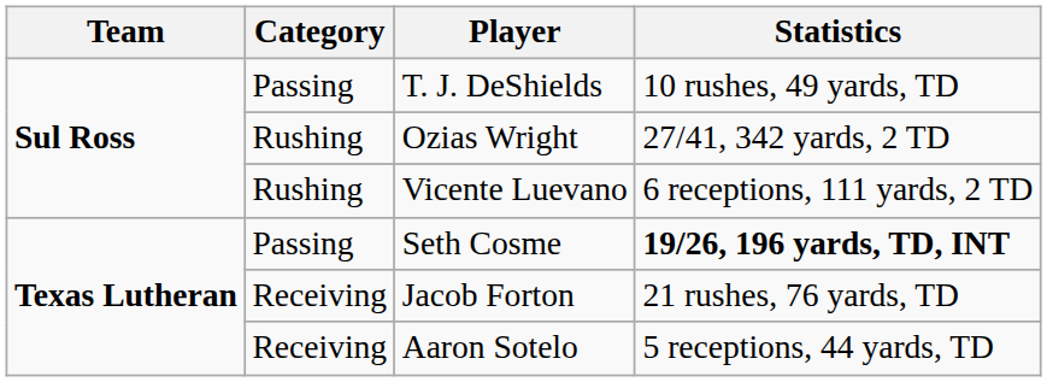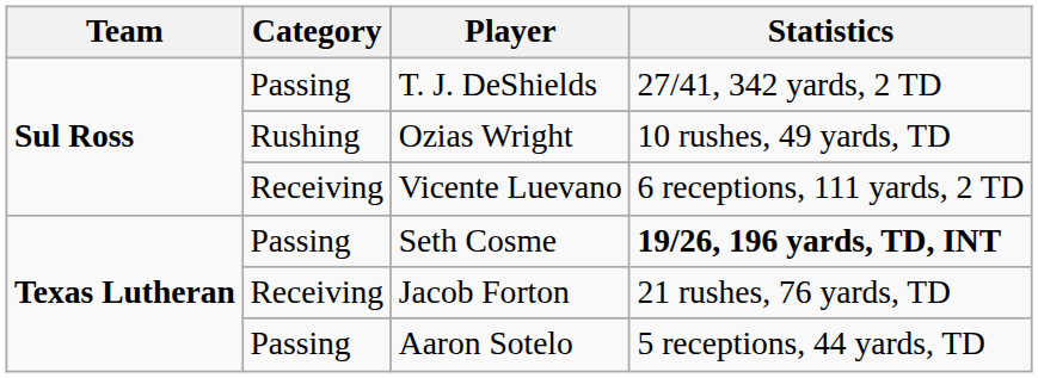T. J. DeShields | Statistics: 10 rushes, 49 yards, TD -> 27/41, 342 yards, 2 TD
Ozias Wright | Statistics: 27/41, 342 yards, 2 TD -> 10 rushes, 49 yards, TD
Vicente Luevano | Category: Rushing -> Receiving
Aaron Sotelo | Category: Receiving -> Passing
